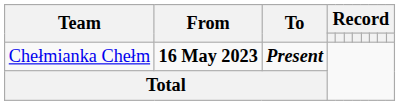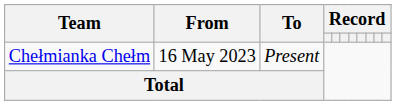Chełmianka Chełm | From: bold -> normal
Chełmianka Chełm | To: bold -> normal
